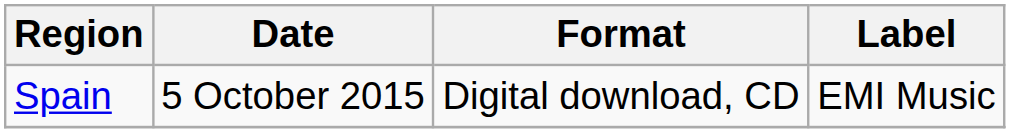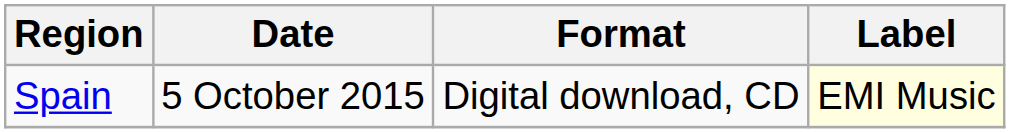Spain | Label: no background -> lightyellow background
